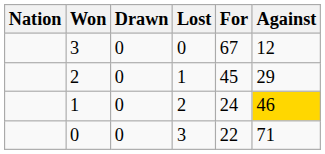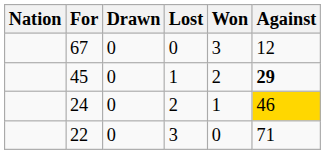columns swapped: Won <-> For
row 3 | Against: normal -> bold
